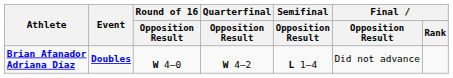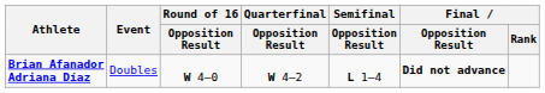Brian Afanador Adriana Díaz | Event: bold -> normal
Brian Afanador Adriana Díaz | Final / Opposition Result: normal -> bold
